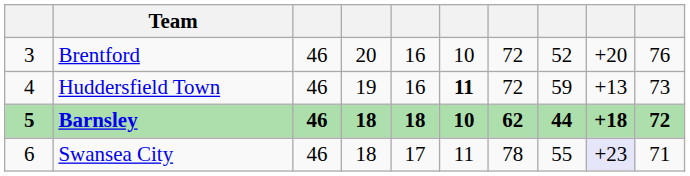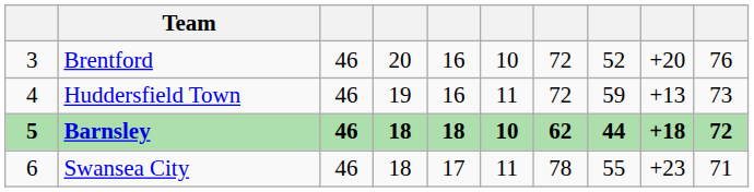Huddersfield Town | column 6: bold -> normal
Swansea City | column 9: lavender background -> no background
